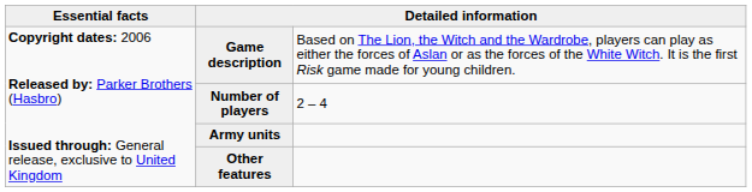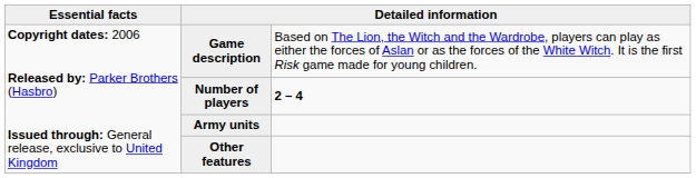Number of players | column 3: normal -> bold
